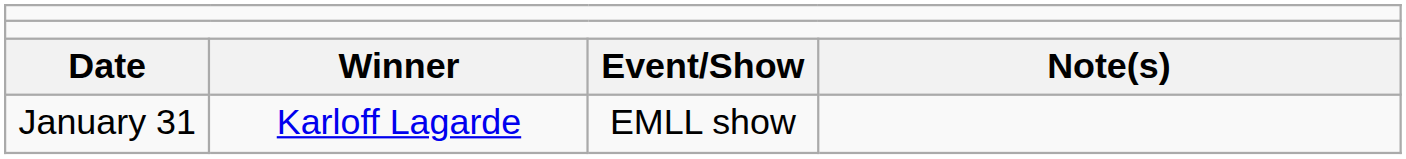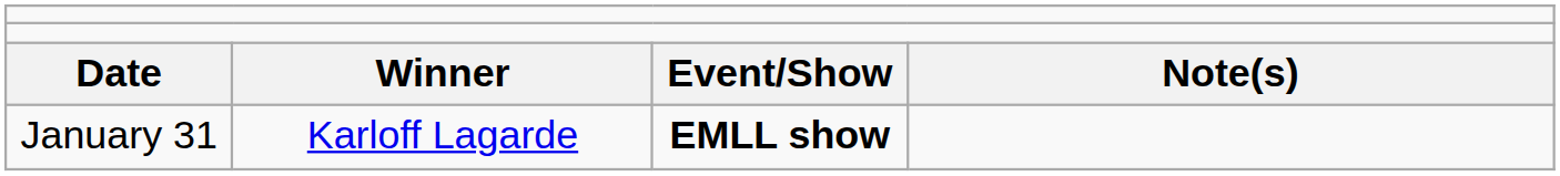January 31 | column 3: normal -> bold
